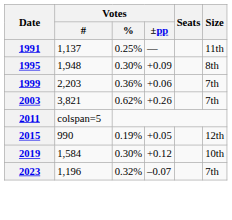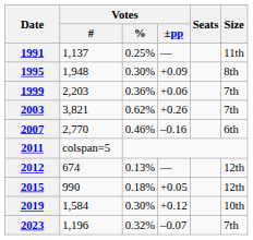+ row: 2007 | 2,770 | 0.46% | –0.16 | 6th
+ row: 2012 | 674 | 0.13% | — | 12th
2015 | Votes / %: 0.19% -> 0.18%
